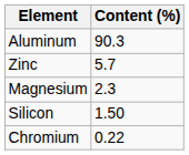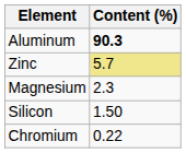Aluminum | Content (%): normal -> bold
Zinc | Content (%): no background -> khaki background
